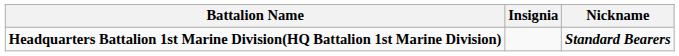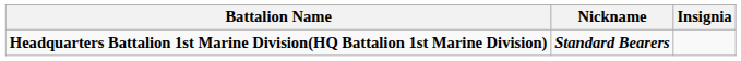columns swapped: Insignia <-> Nickname
